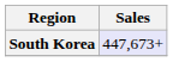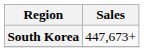South Korea | Sales: lavender background -> no background
